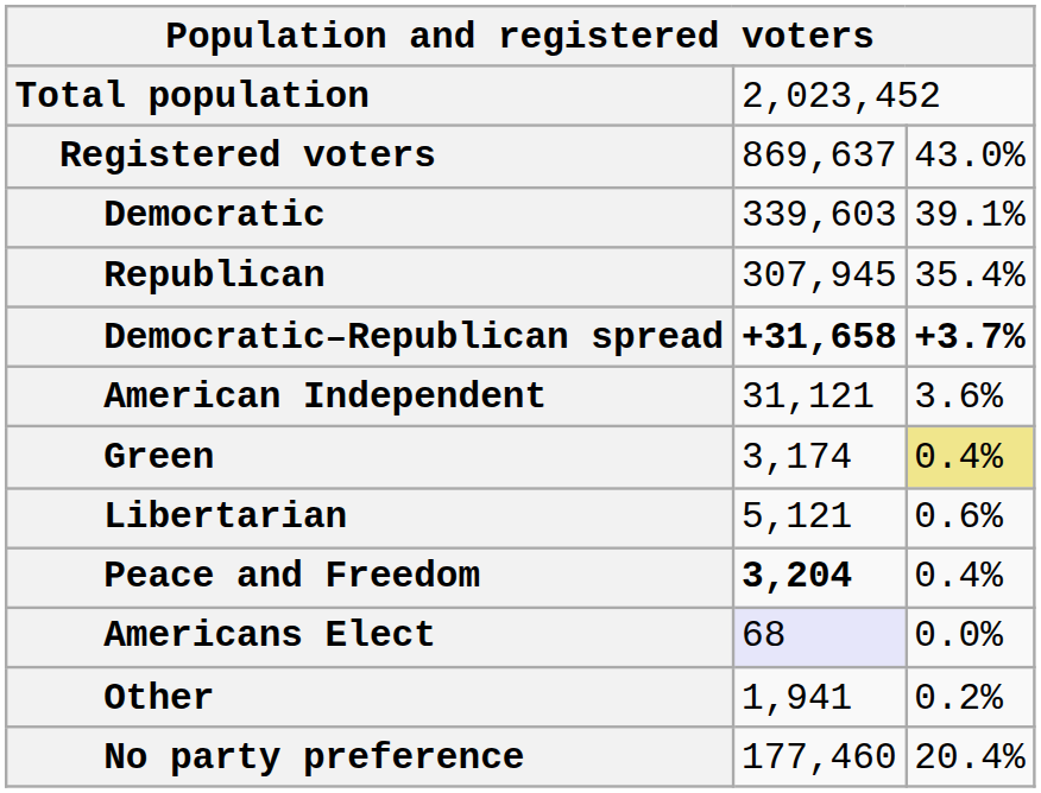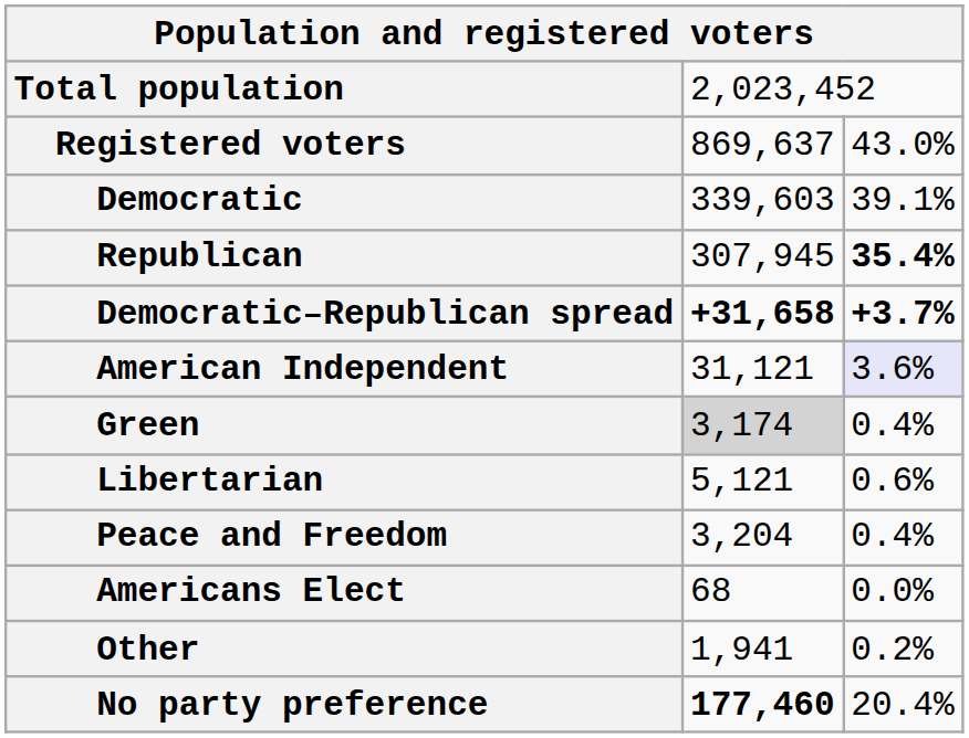Republican | column 3: normal -> bold
American Independent | column 3: no background -> lavender background
Green | column 2: no background -> lightgrey background
Green | column 3: khaki background -> no background
Peace and Freedom | column 2: bold -> normal
Americans Elect | column 2: lavender background -> no background
No party preference | column 2: normal -> bold
